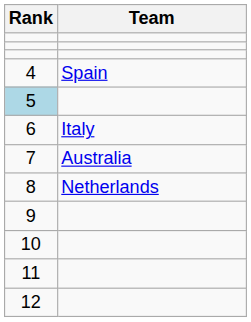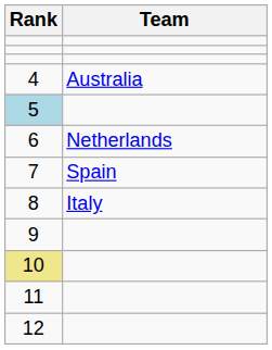row 5 | Team: Spain -> Australia
row 7 | Team: Italy -> Netherlands
row 8 | Team: Australia -> Spain
row 9 | Team: Netherlands -> Italy
row 11 | Rank: no background -> khaki background
